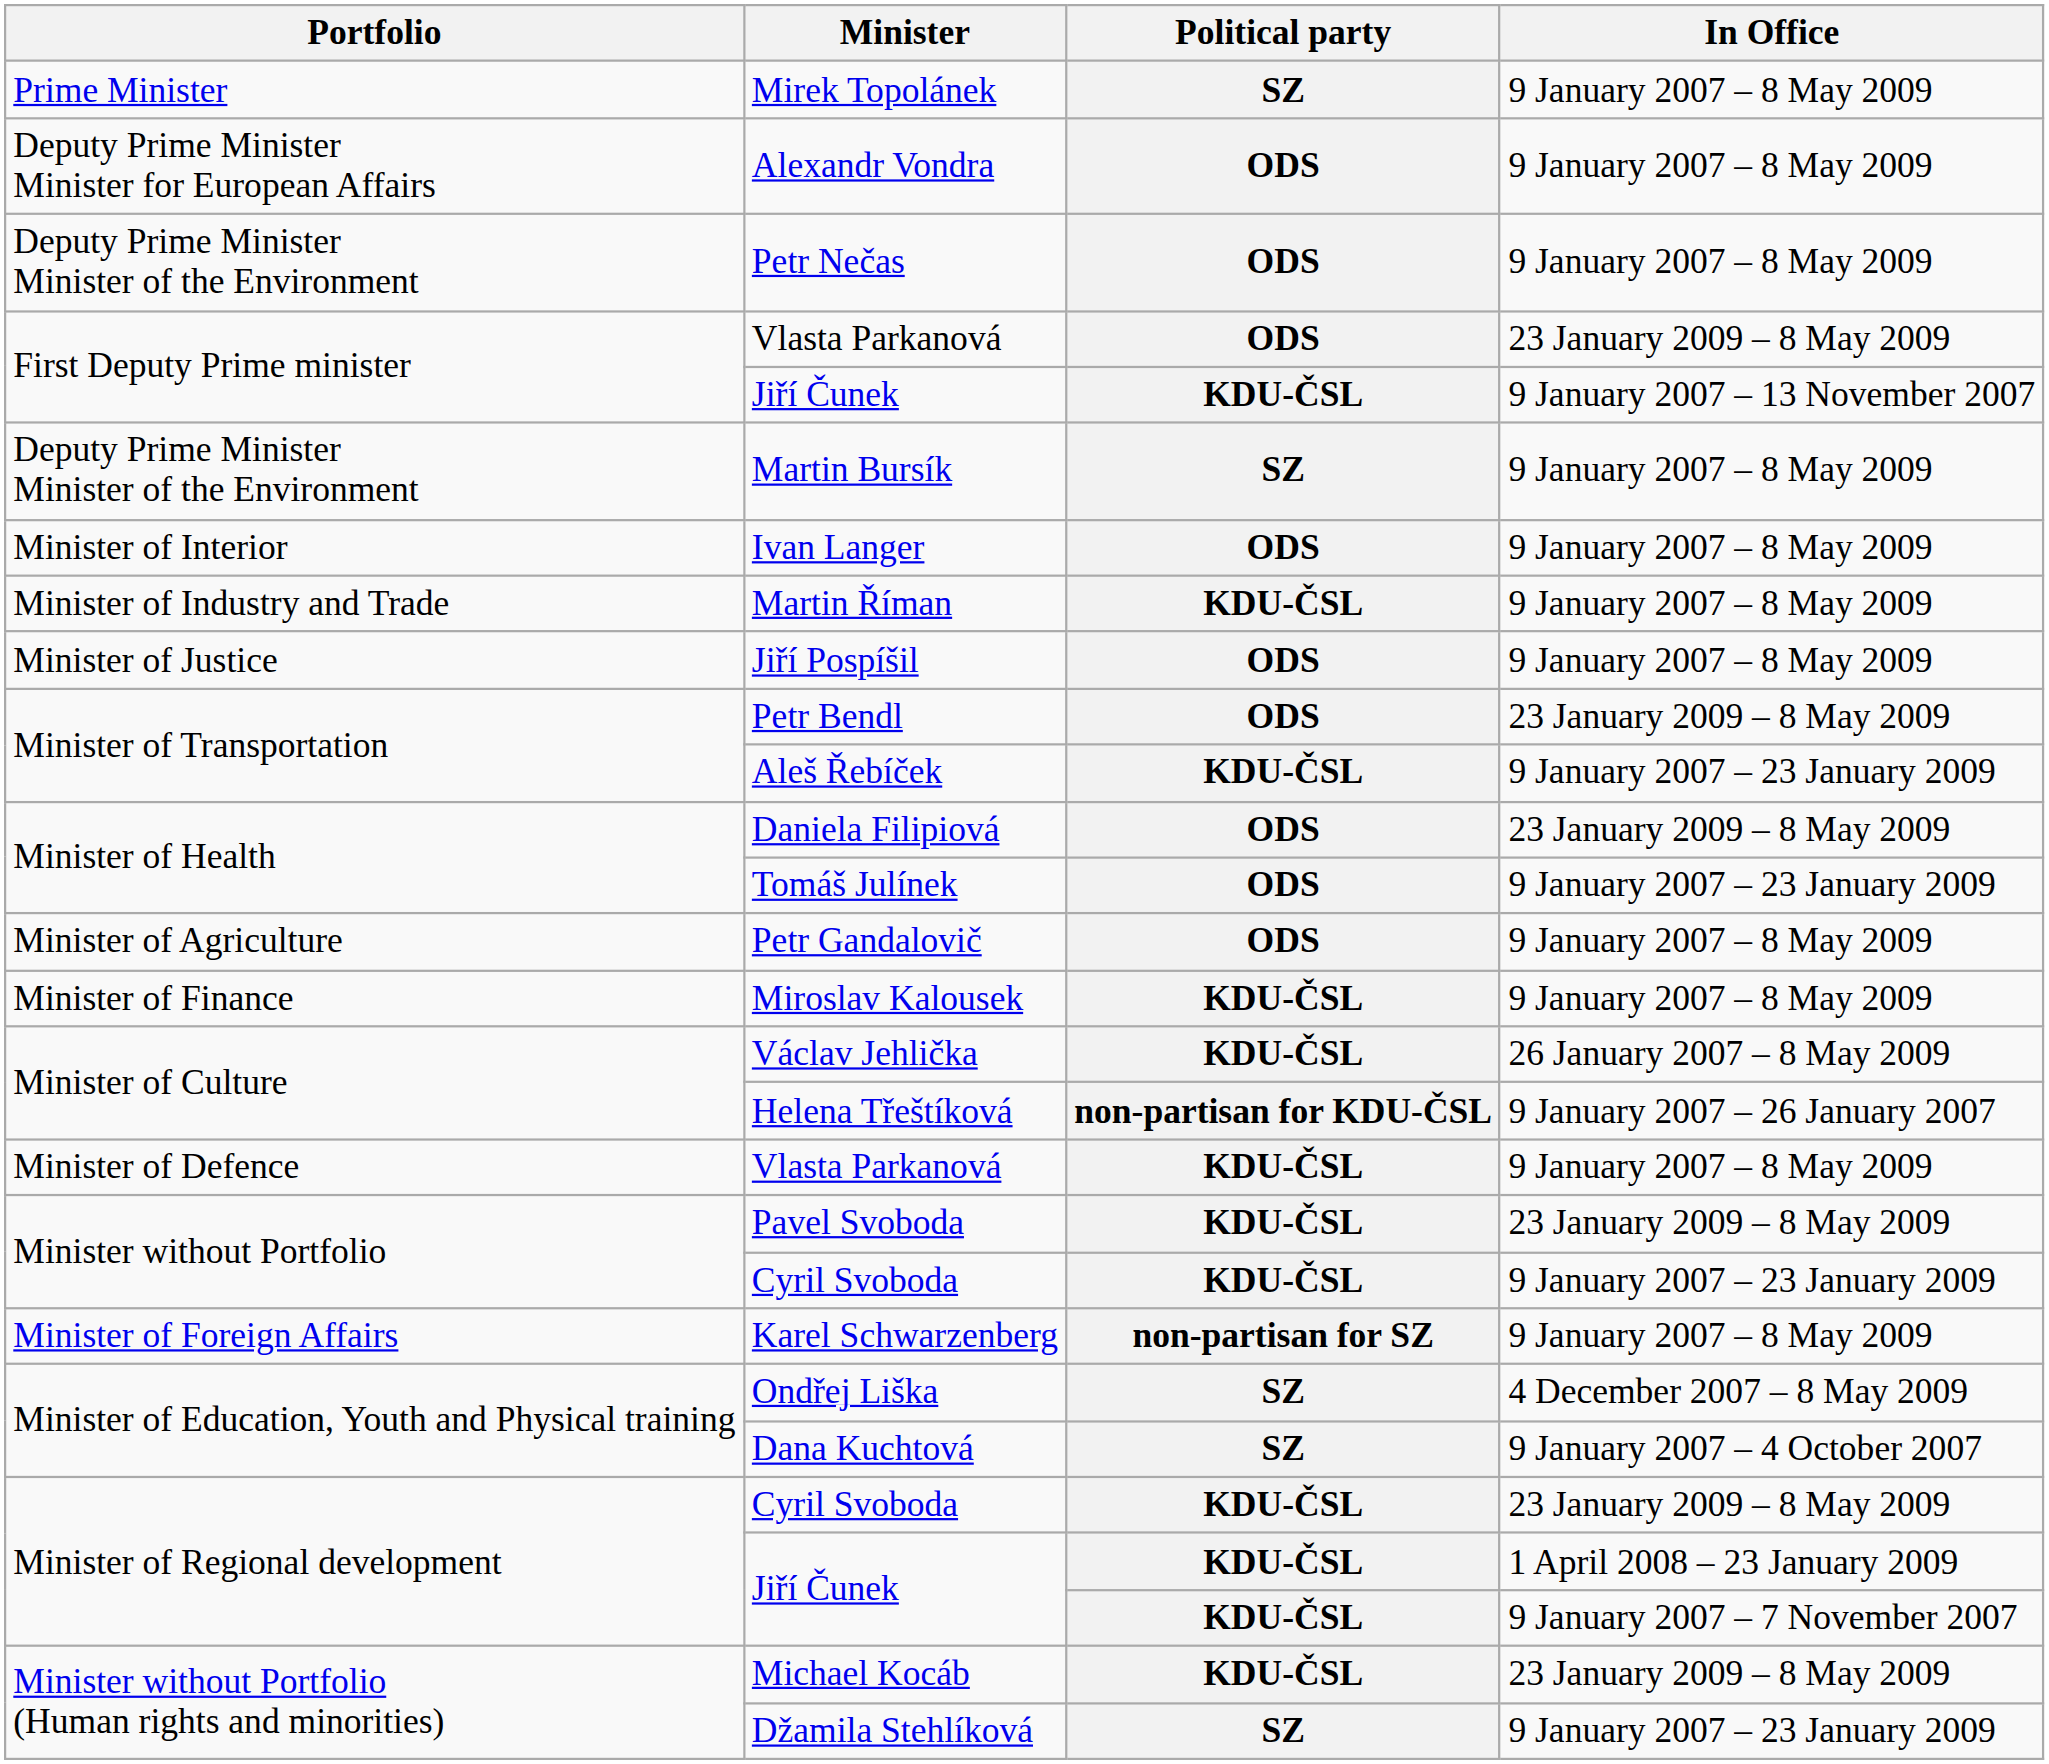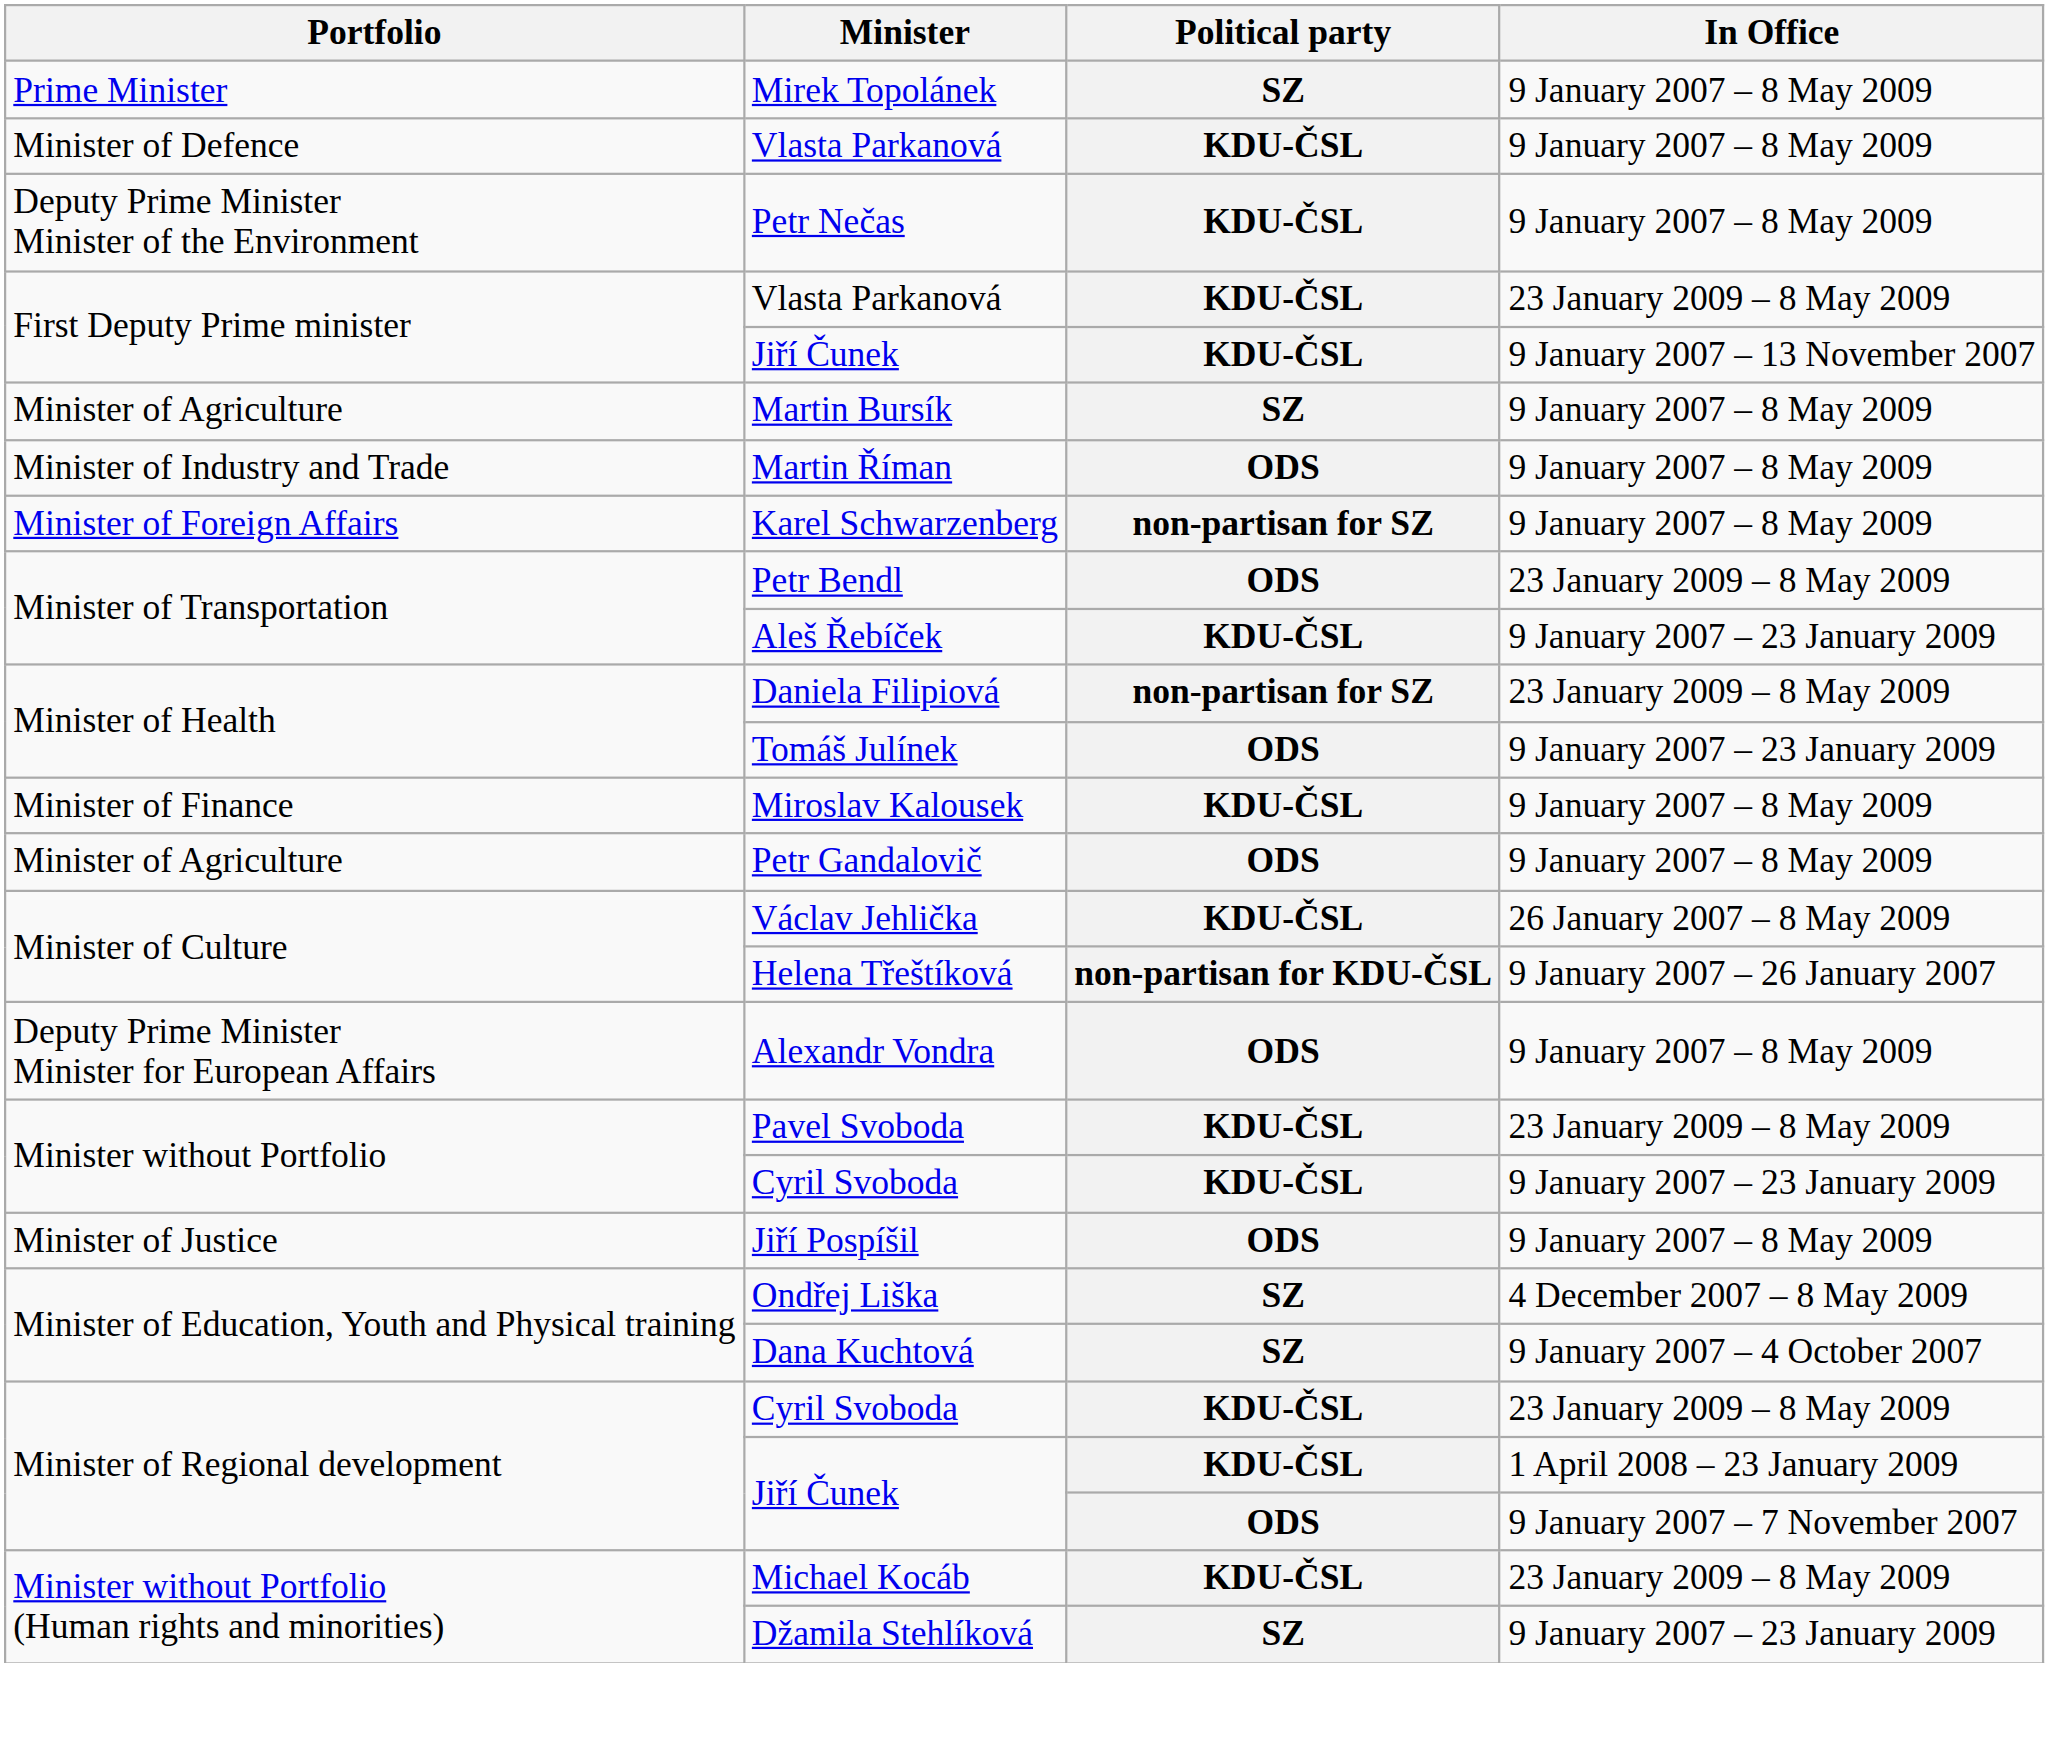rows swapped: Alexandr Vondra <-> Vlasta Parkanová / 9 January 2007 – 8 May 2009
Petr Nečas | Political party: ODS -> KDU-ČSL
Vlasta Parkanová / 23 January 2009 – 8 May 2009 | Political party: ODS -> KDU-ČSL
Martin Bursík | Portfolio: Deputy Prime Minister Minister of the Environment -> Minister of Agriculture
- row: Minister of Interior | Ivan Langer | ODS | 9 January 2007 – 8 May 2009
Martin Říman | Political party: KDU-ČSL -> ODS
rows swapped: Jiří Pospíšil <-> Karel Schwarzenberg
Daniela Filipiová | Political party: ODS -> non-partisan for SZ
rows swapped: Petr Gandalovič <-> Miroslav Kalousek
Jiří Čunek / 9 January 2007 – 7 November 2007 | Political party: KDU-ČSL -> ODS
